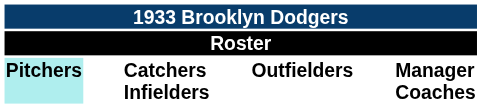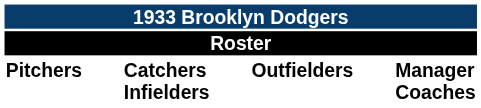Pitchers | column 1: paleturquoise background -> no background
